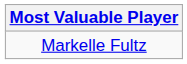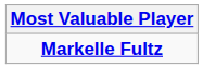row 2 | column 1: normal -> bold
